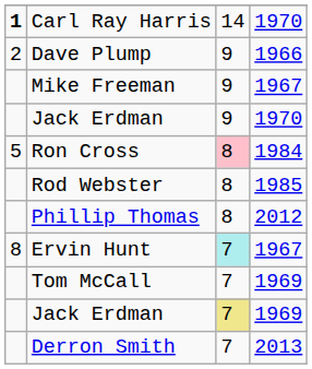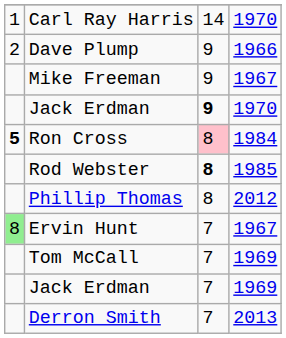Carl Ray Harris | column 1: bold -> normal
Jack Erdman / 1970 | column 3: normal -> bold
Ron Cross | column 1: normal -> bold
Rod Webster | column 3: normal -> bold
Ervin Hunt | column 1: no background -> lightgreen background
Ervin Hunt | column 3: paleturquoise background -> no background
Jack Erdman / 1969 | column 3: khaki background -> no background
